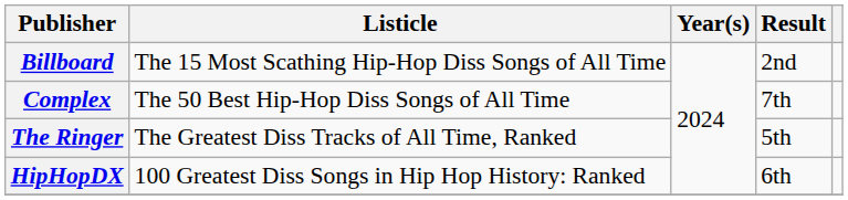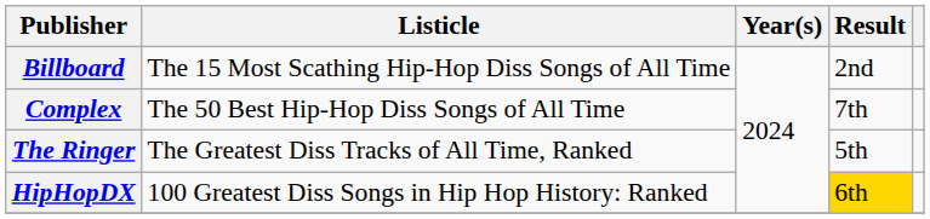HipHopDX | Result: no background -> gold background
